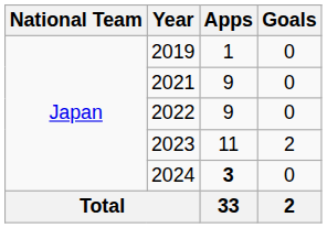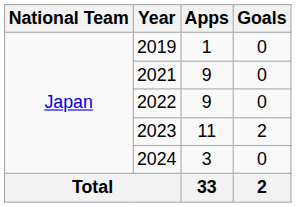2024 | Apps: bold -> normal
